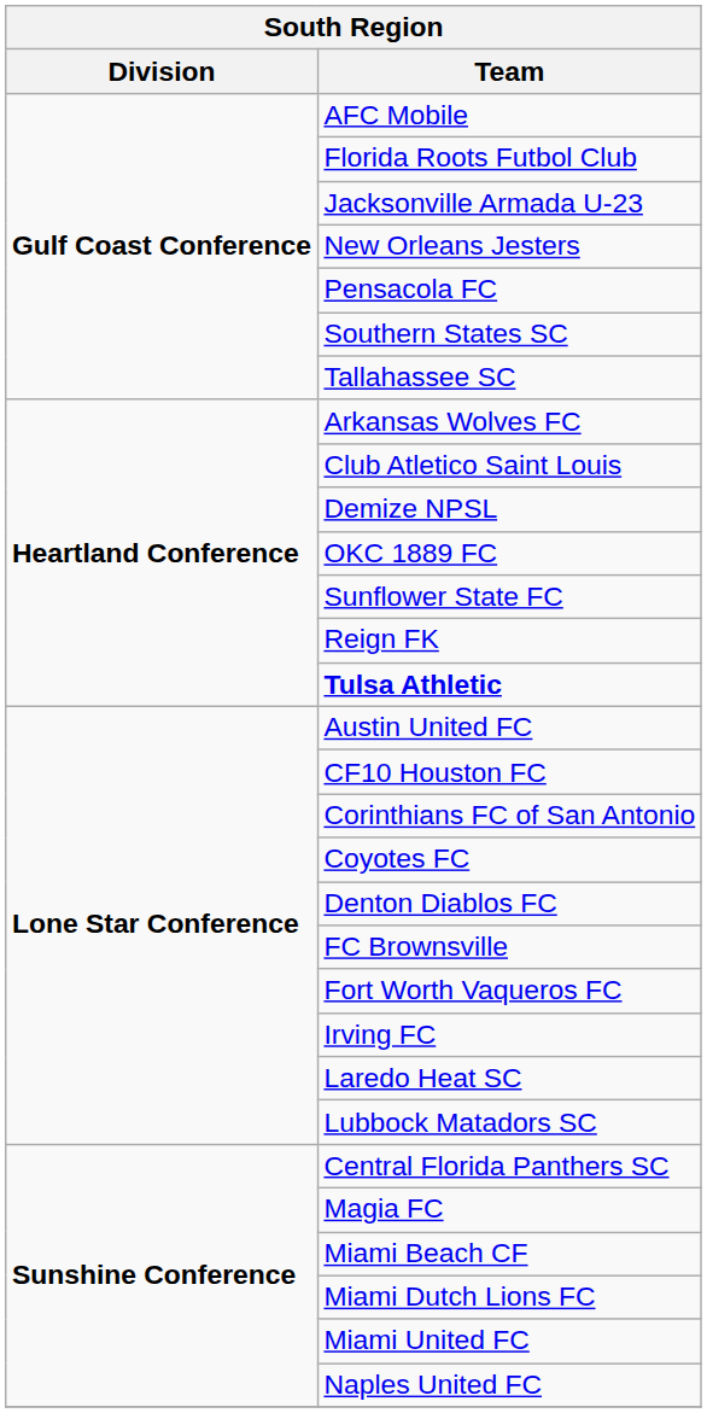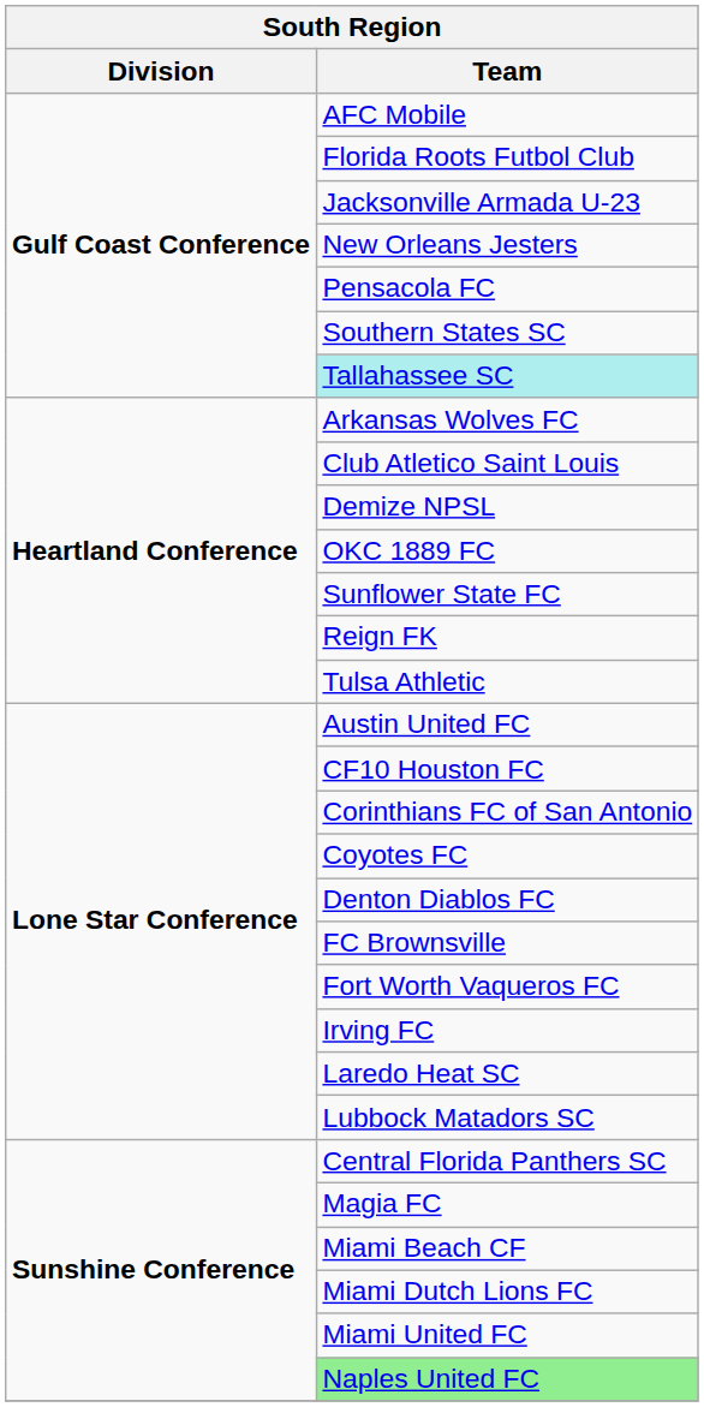Tallahassee SC | Team: no background -> paleturquoise background
Tulsa Athletic | Team: bold -> normal
Naples United FC | Team: no background -> lightgreen background
